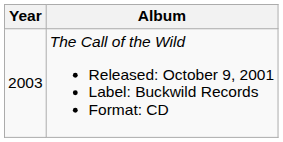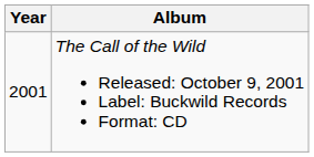row 2 | Year: 2003 -> 2001
